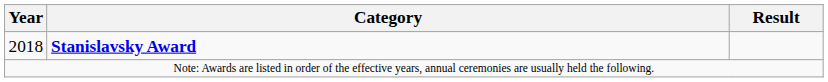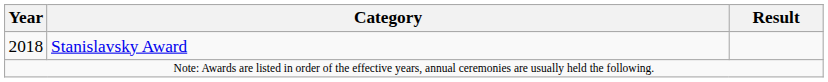2018 | Category: bold -> normal
